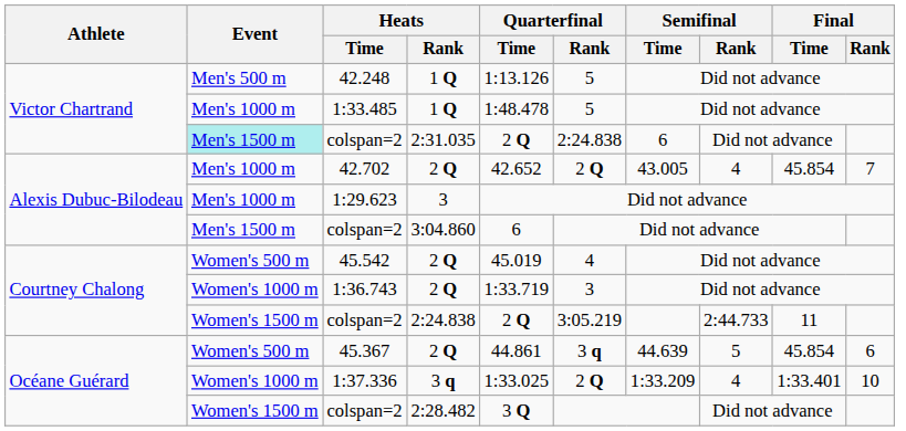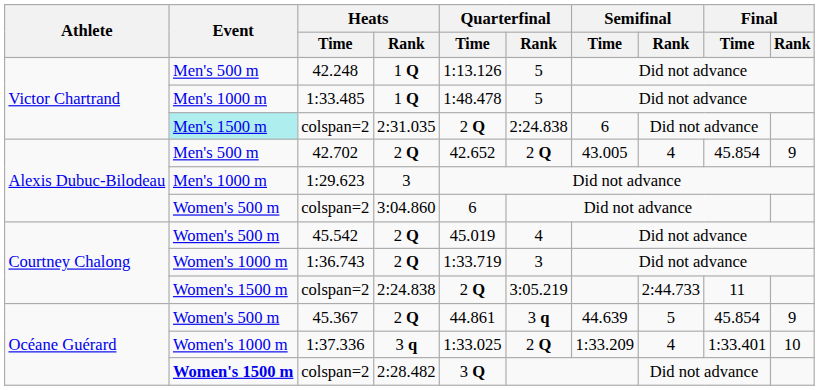42.702 | Event: Men's 1000 m -> Men's 500 m
42.702 | Final / Rank: 7 -> 9
colspan=2 / 3:04.860 | Event: Men's 1500 m -> Women's 500 m
45.367 | Final / Rank: 6 -> 9
colspan=2 / 2:28.482 | Event: normal -> bold
